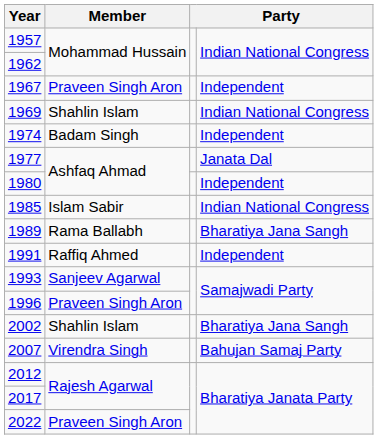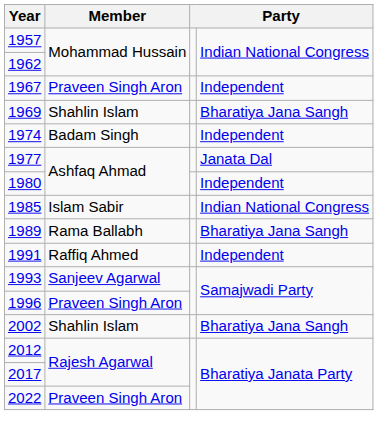1969 | column 4: Indian National Congress -> Bharatiya Jana Sangh
- row: 2007 | Virendra Singh | Bahujan Samaj Party
